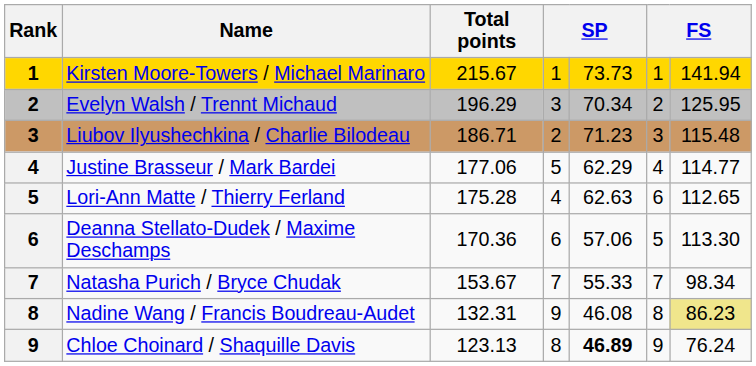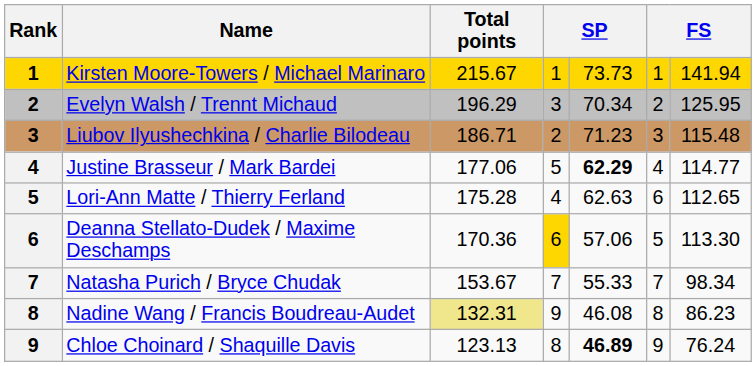Justine Brasseur / Mark Bardei | column 5: normal -> bold
Deanna Stellato-Dudek / Maxime Deschamps | column 4: no background -> gold background
Nadine Wang / Francis Boudreau-Audet | Total points: no background -> khaki background
Nadine Wang / Francis Boudreau-Audet | column 7: khaki background -> no background
